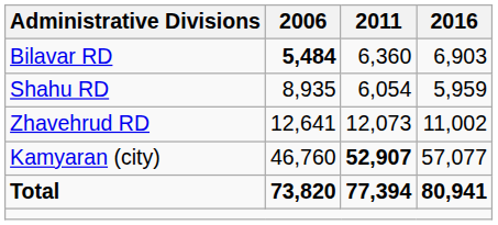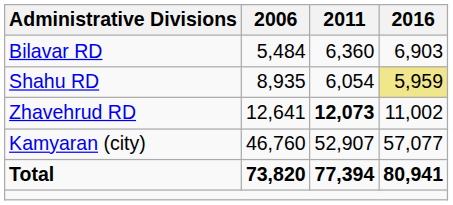Bilavar RD | 2006: bold -> normal
Shahu RD | 2016: no background -> khaki background
Zhavehrud RD | 2011: normal -> bold
Kamyaran (city) | 2011: bold -> normal
